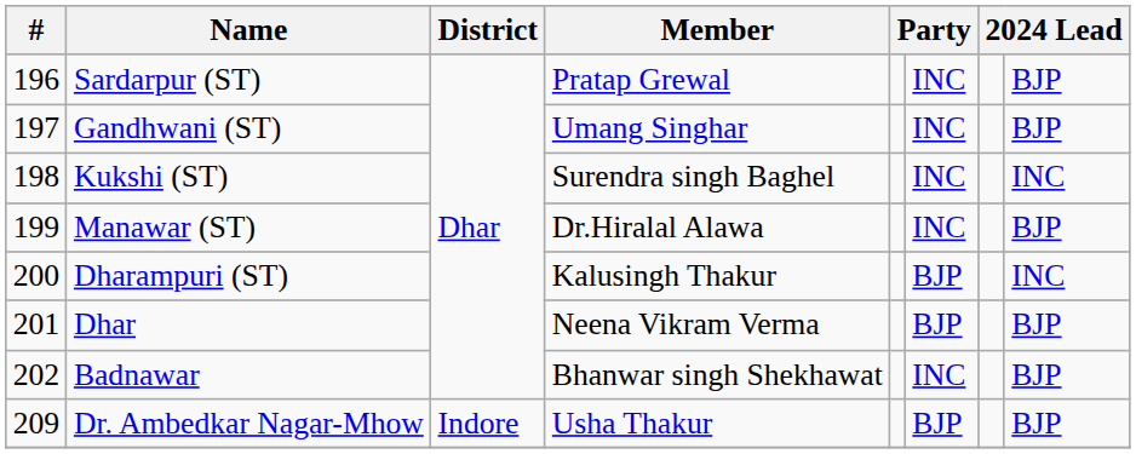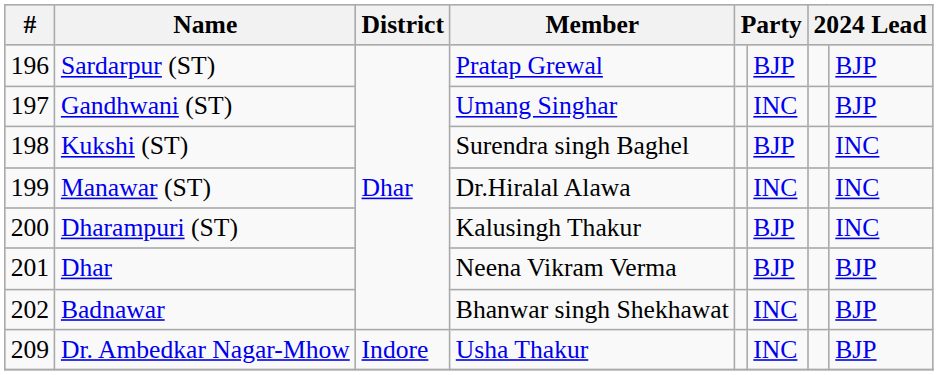Sardarpur (ST) | column 6: INC -> BJP
Kukshi (ST) | column 6: INC -> BJP
Manawar (ST) | column 8: BJP -> INC
Dr. Ambedkar Nagar-Mhow | column 6: BJP -> INC
